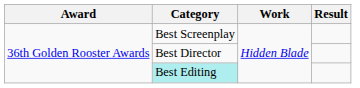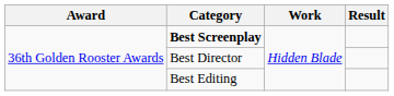Best Screenplay | Category: normal -> bold
Best Editing | Category: paleturquoise background -> no background
